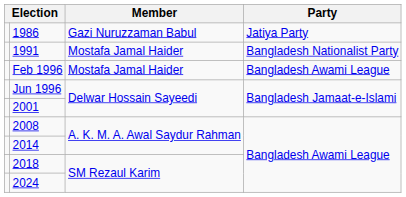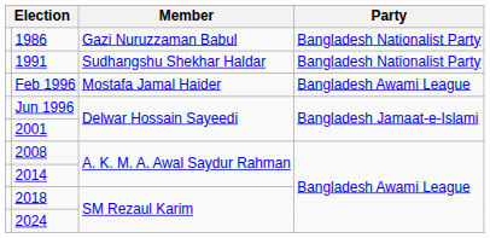1986 | Party: Jatiya Party -> Bangladesh Nationalist Party
1991 | Member: Mostafa Jamal Haider -> Sudhangshu Shekhar Haldar
